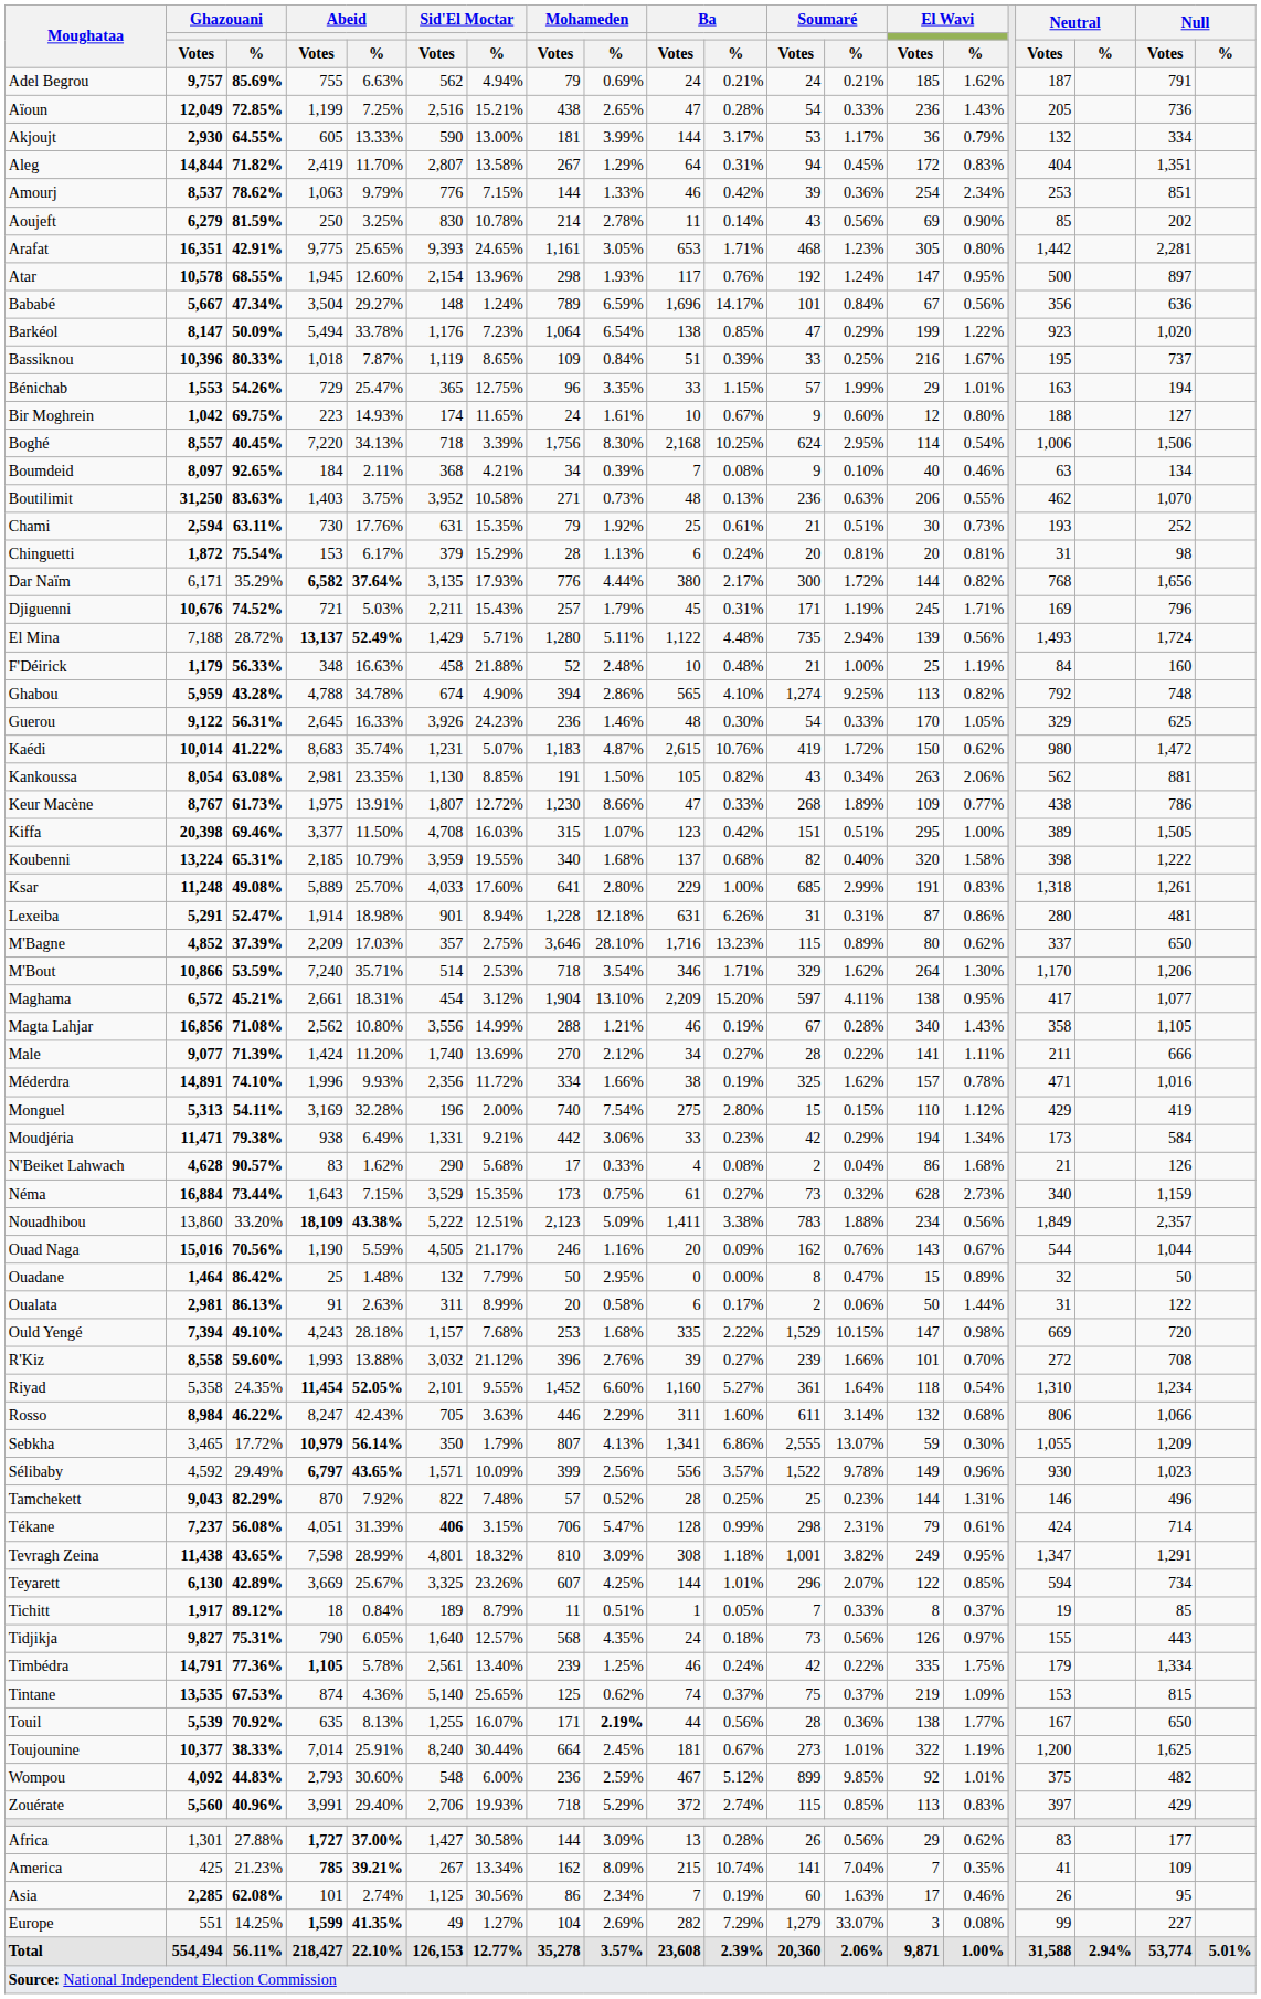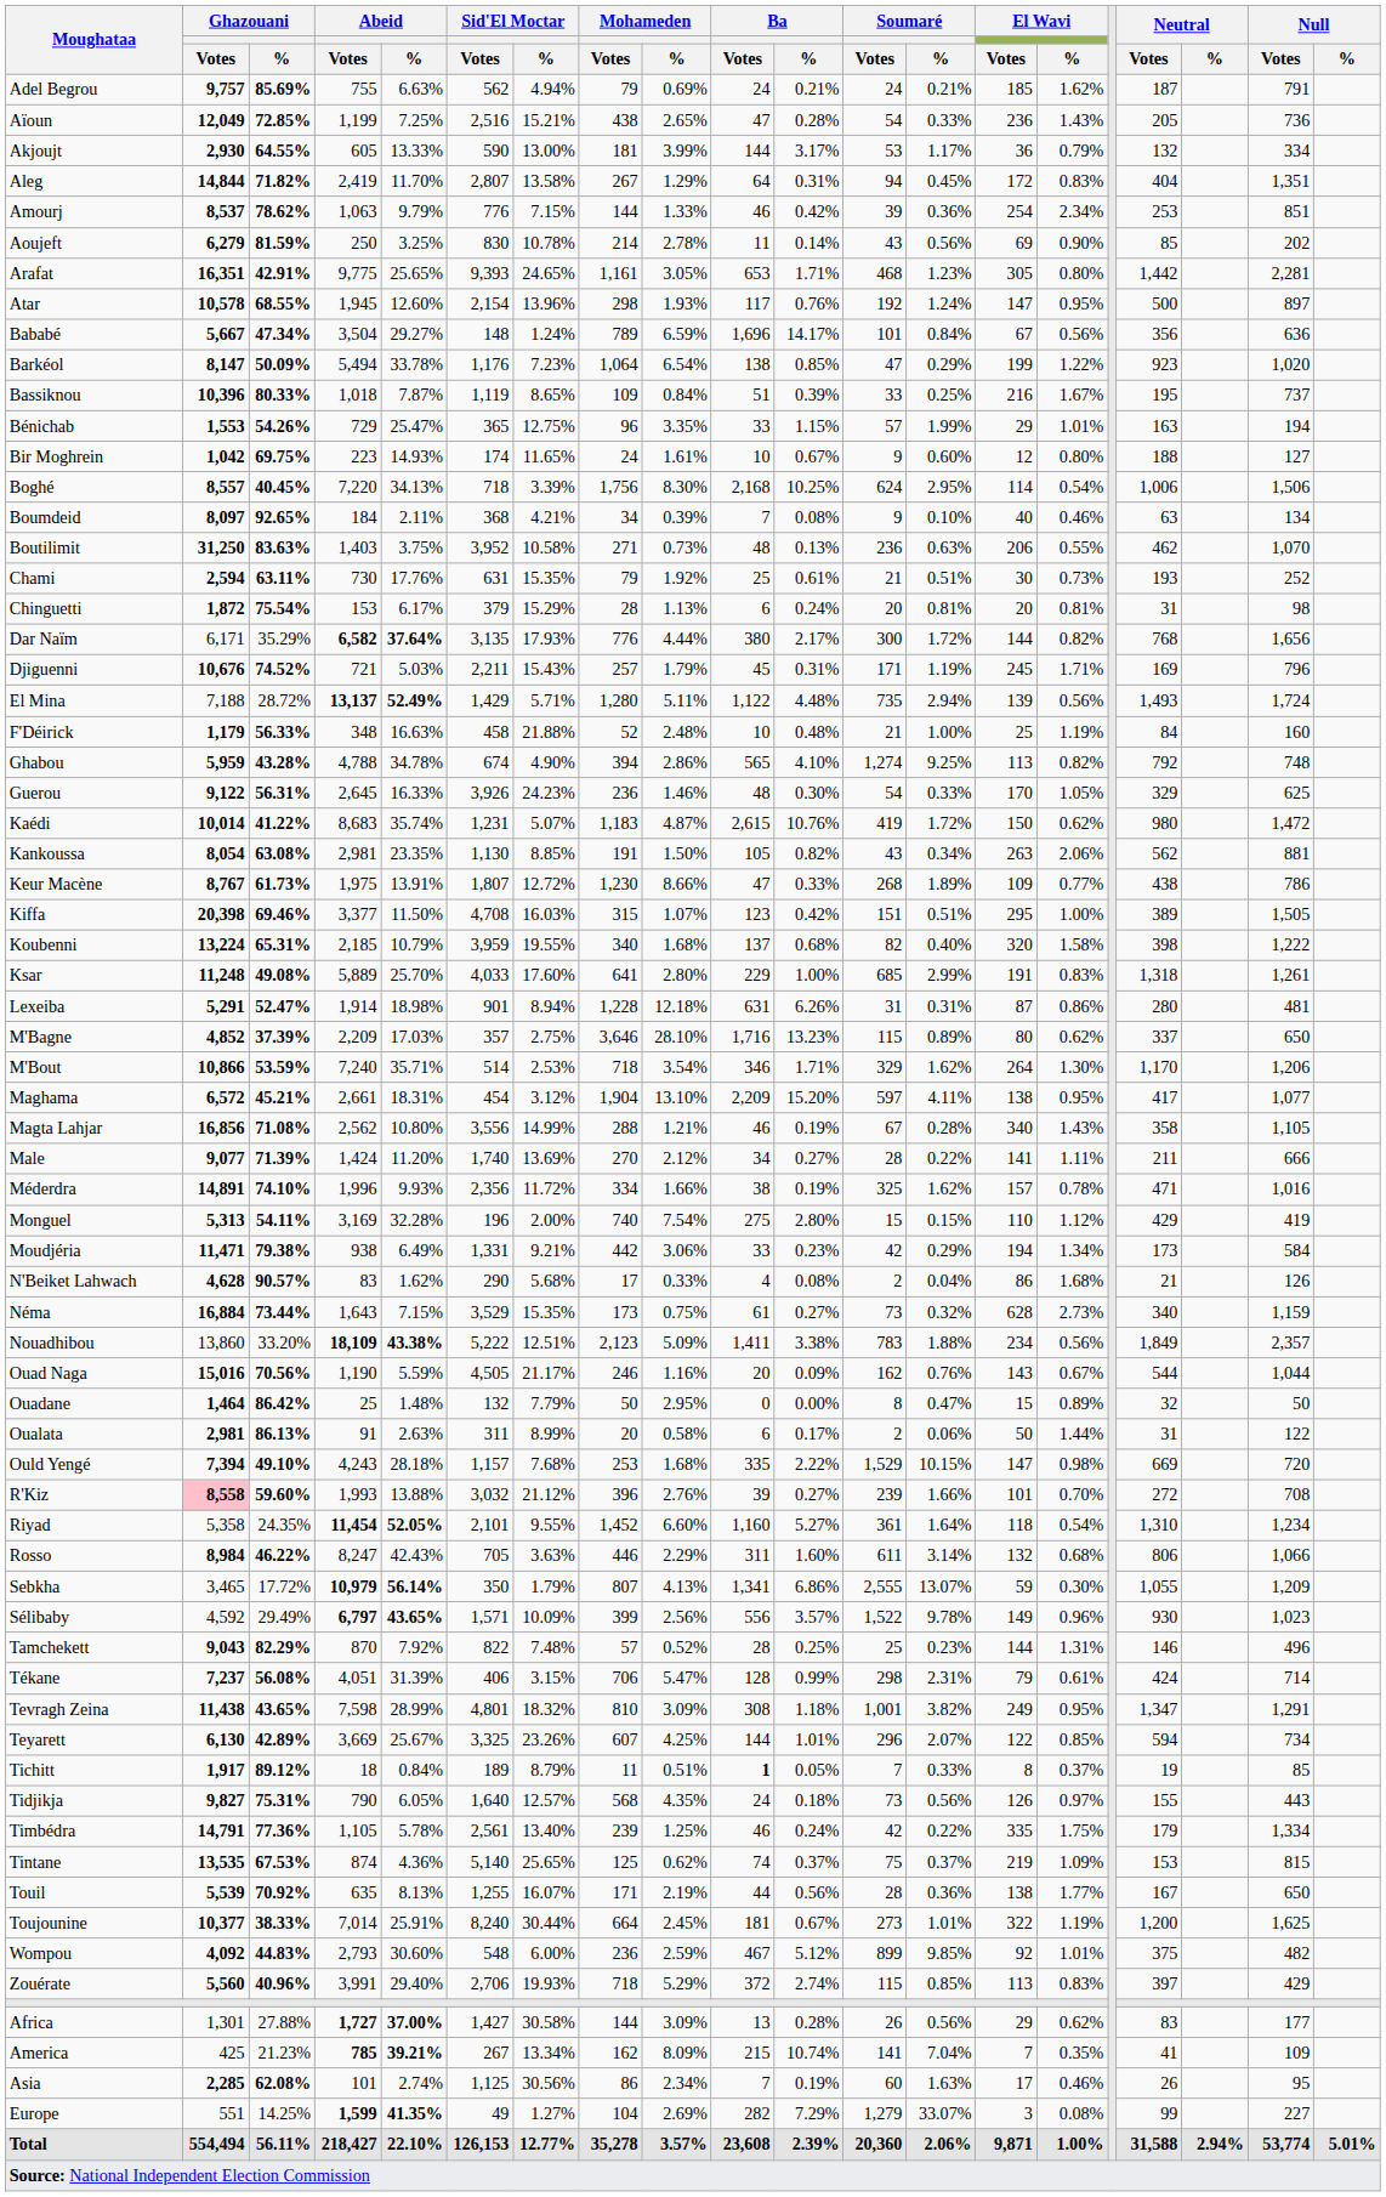R'Kiz | Ghazouani / Votes: no background -> pink background
Tékane | Sid'El Moctar / Votes: bold -> normal
Tichitt | Ba / Votes: normal -> bold
Timbédra | Abeid / Votes: bold -> normal
Touil | Mohameden / %: bold -> normal
